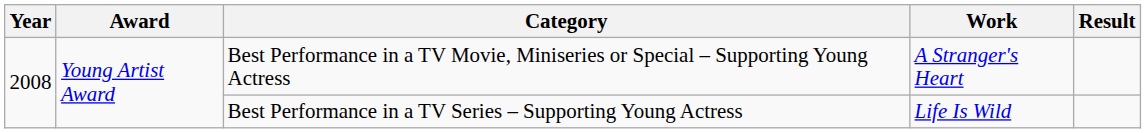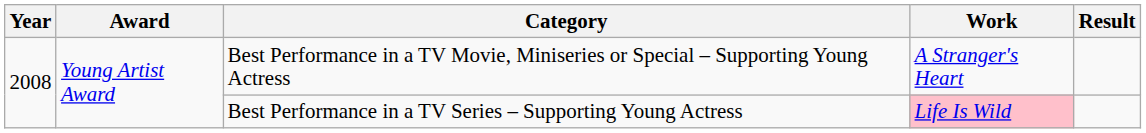Best Performance in a TV Series – Supporting Young Actress | Work: no background -> pink background
